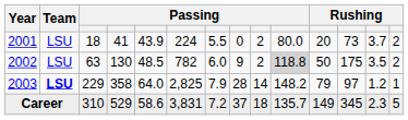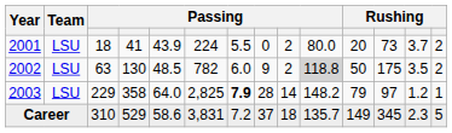2003 | Team: bold -> normal
2003 | column 7: normal -> bold
